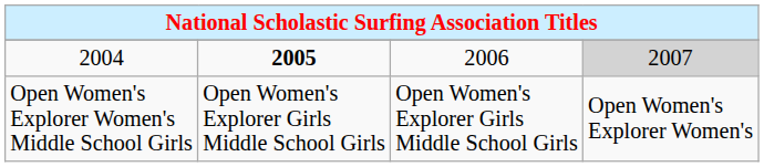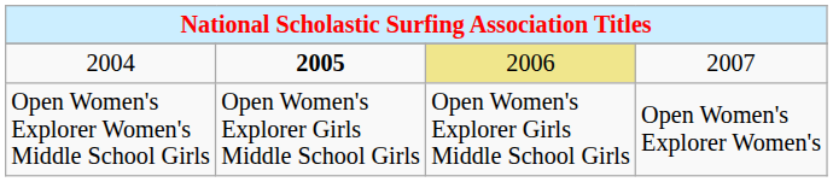2004 | column 3: no background -> khaki background
2004 | column 4: lightgrey background -> no background
